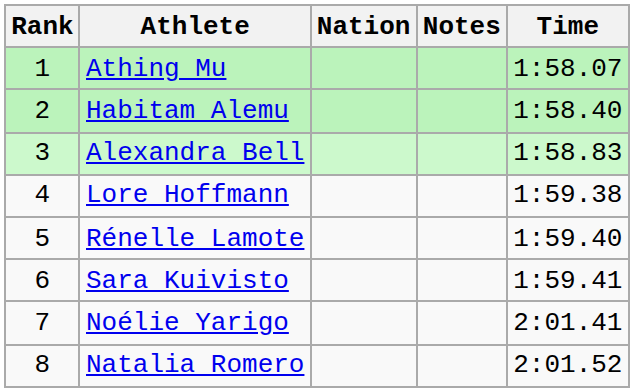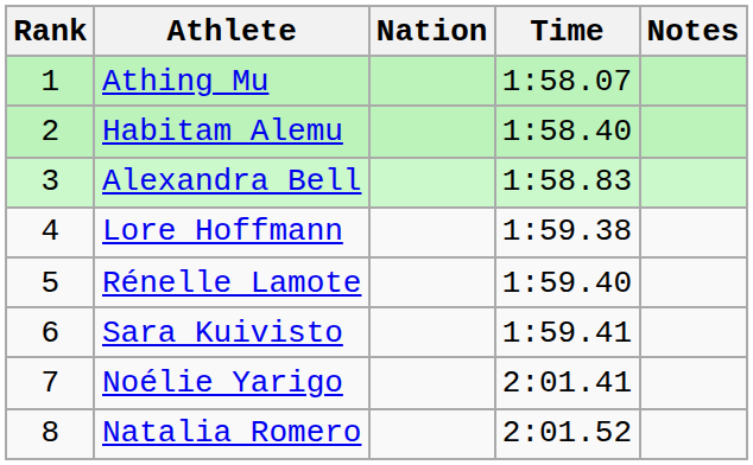columns swapped: Time <-> Notes
